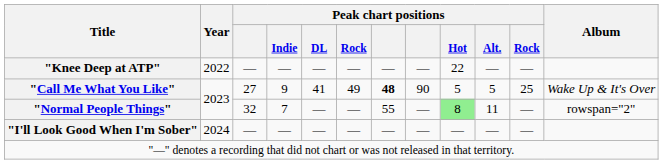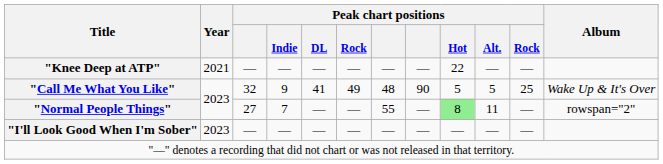"Knee Deep at ATP" | Year: 2022 -> 2021
"Call Me What You Like" | column 3: 27 -> 32
"Call Me What You Like" | column 7: bold -> normal
"Normal People Things" | column 3: 32 -> 27
"I'll Look Good When I'm Sober" | Year: 2024 -> 2023
